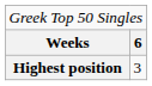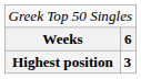Highest position | column 2: normal -> bold
